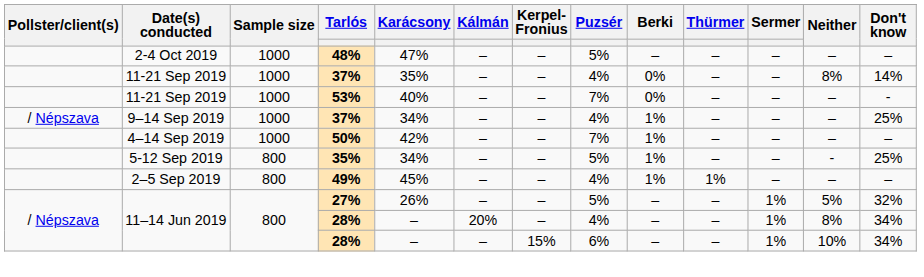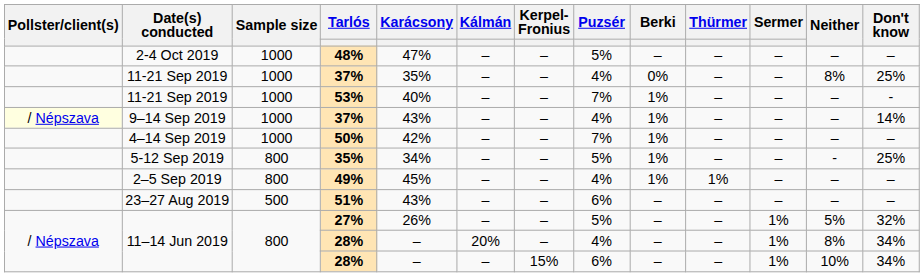11-21 Sep 2019 / 37% | Don't know: 14% -> 25%
53% | Berki: 0% -> 1%
9–14 Sep 2019 / 37% | Pollster/client(s): no background -> lightyellow background
9–14 Sep 2019 / 37% | Karácsony: 34% -> 43%
9–14 Sep 2019 / 37% | Don't know: 25% -> 14%
+ row: 23–27 Aug 2019 | 500 | 51% | 43% | – | – | 6% | – | – | – | – | –
